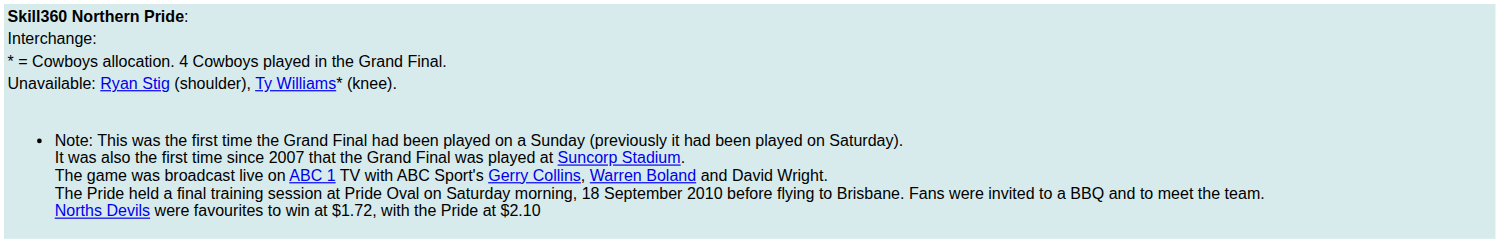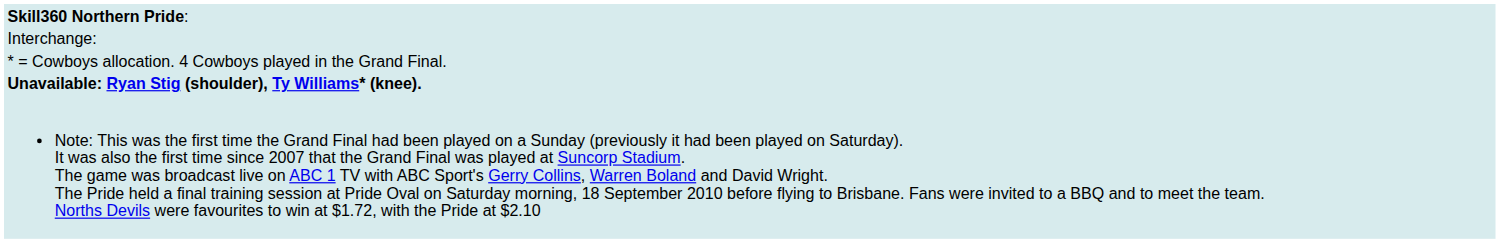row 4 | column 1: normal -> bold
